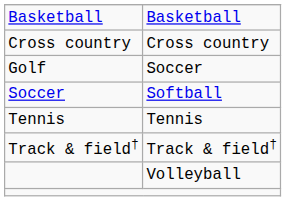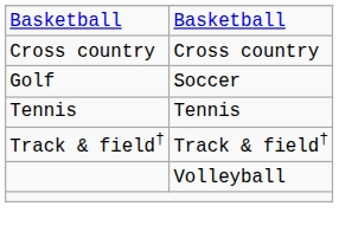- row: Soccer | Softball
